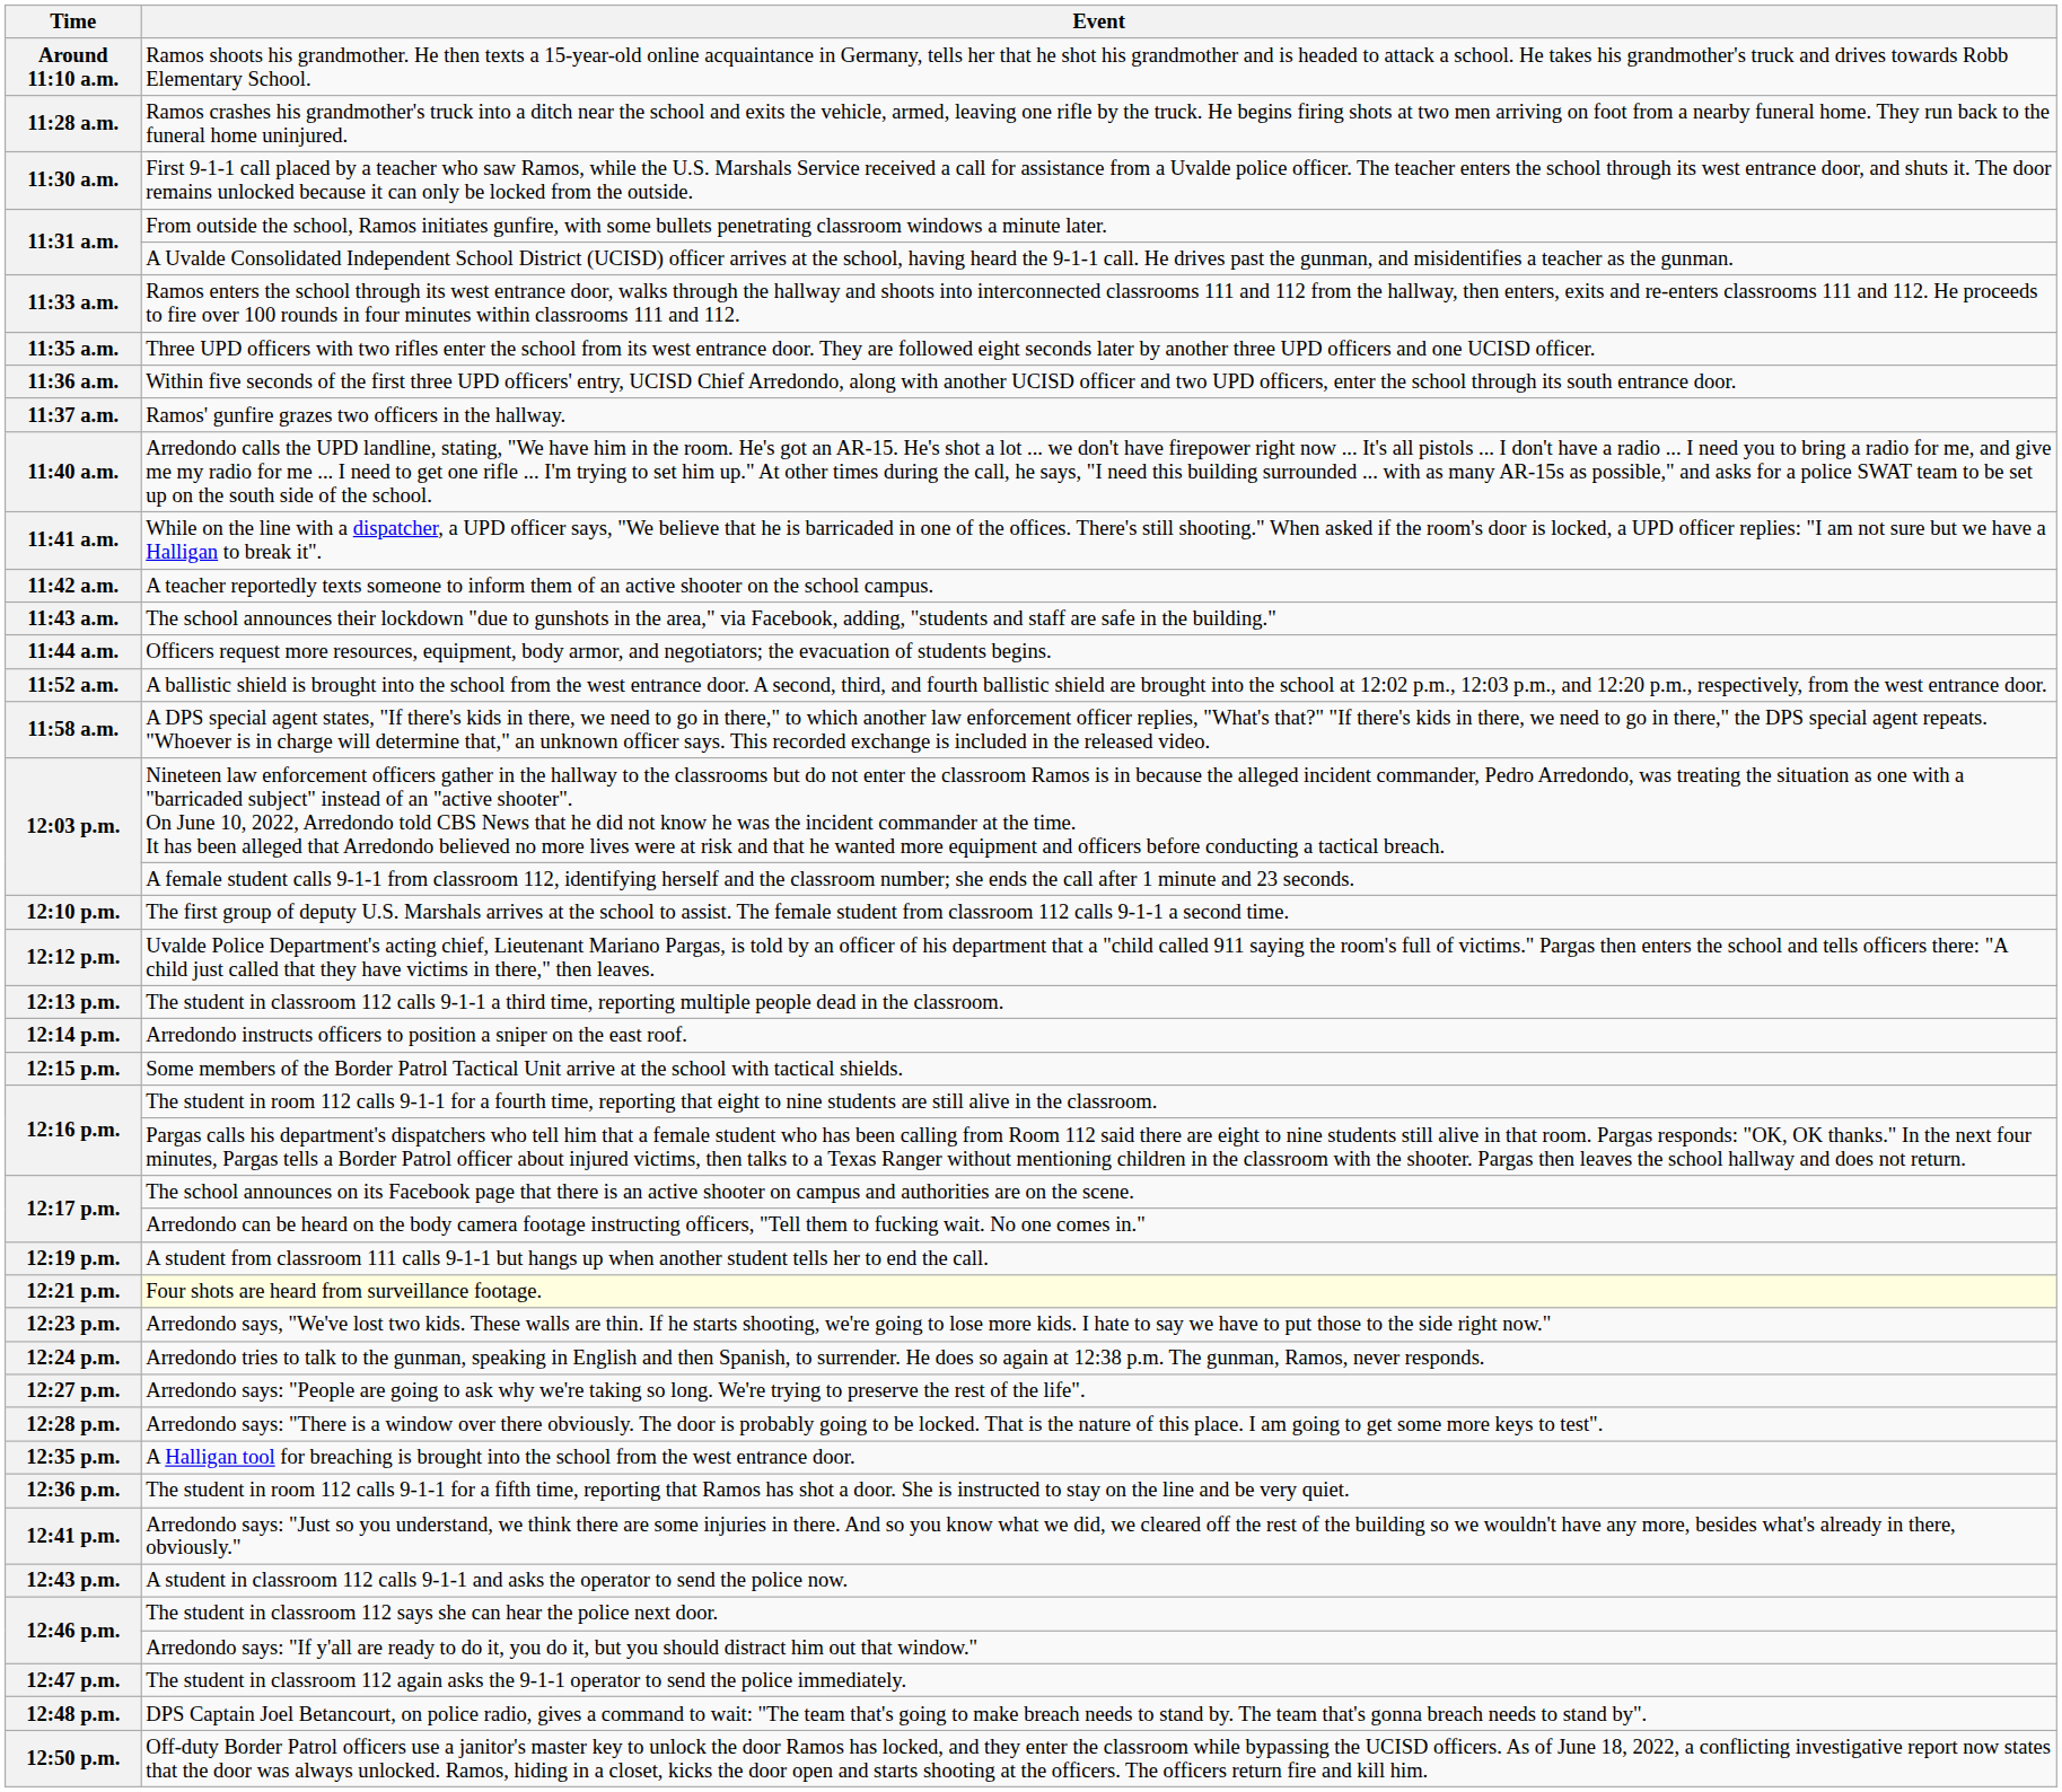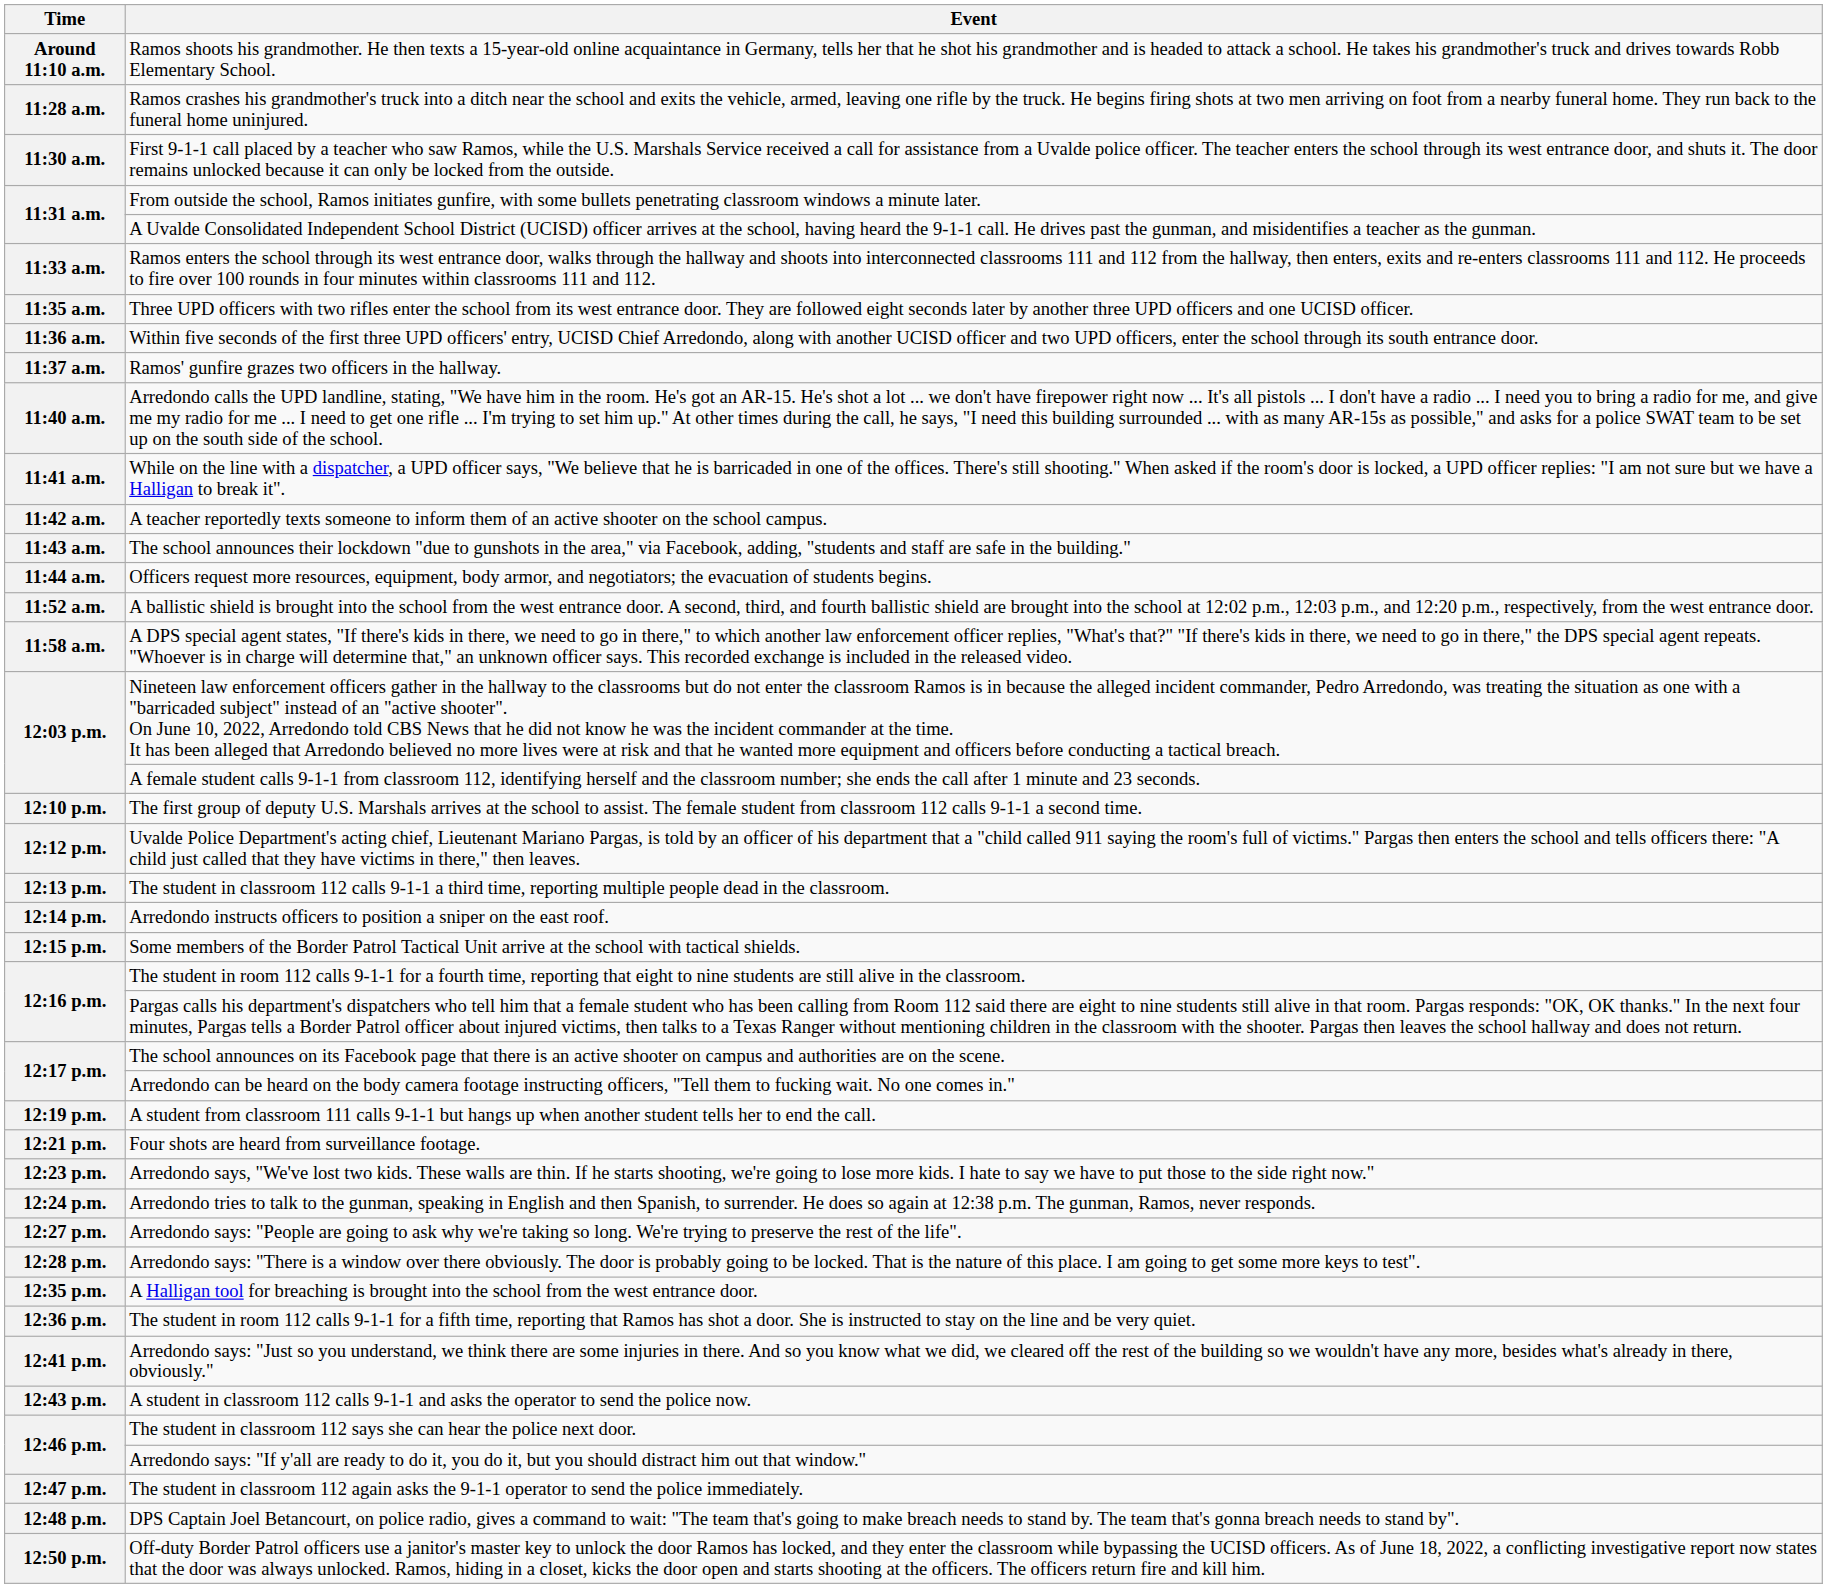Four shots are heard from surveillance footage. | Event: lightyellow background -> no background
